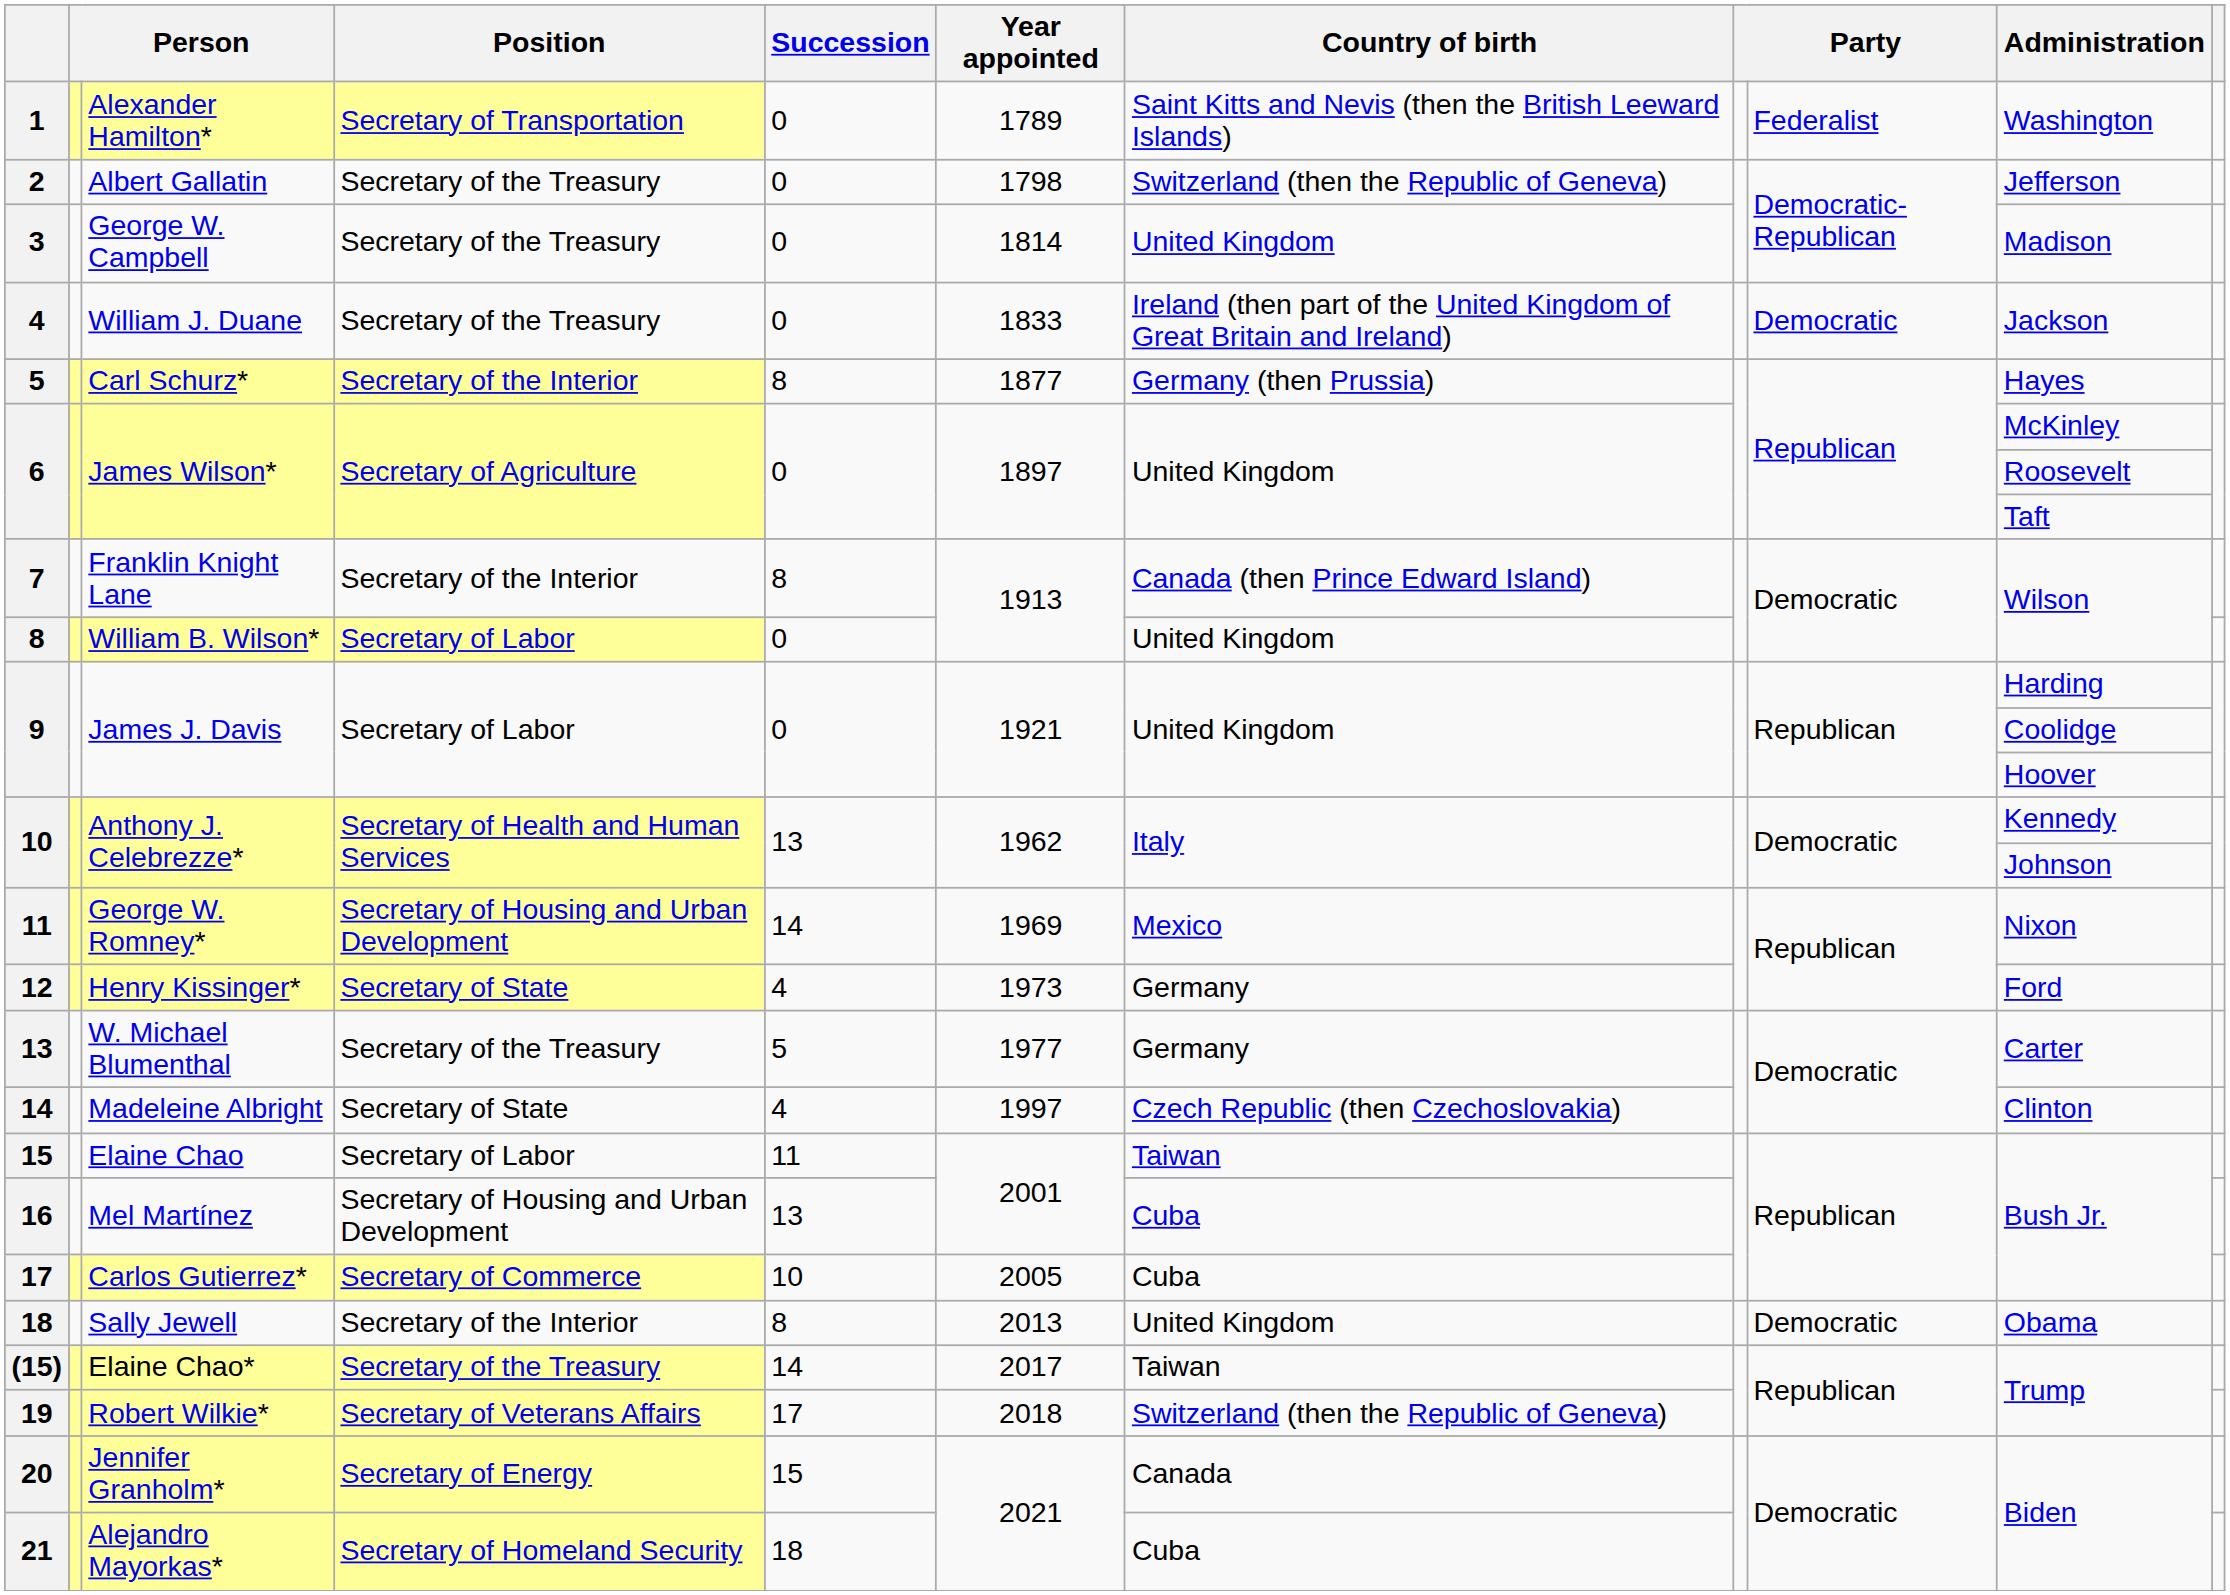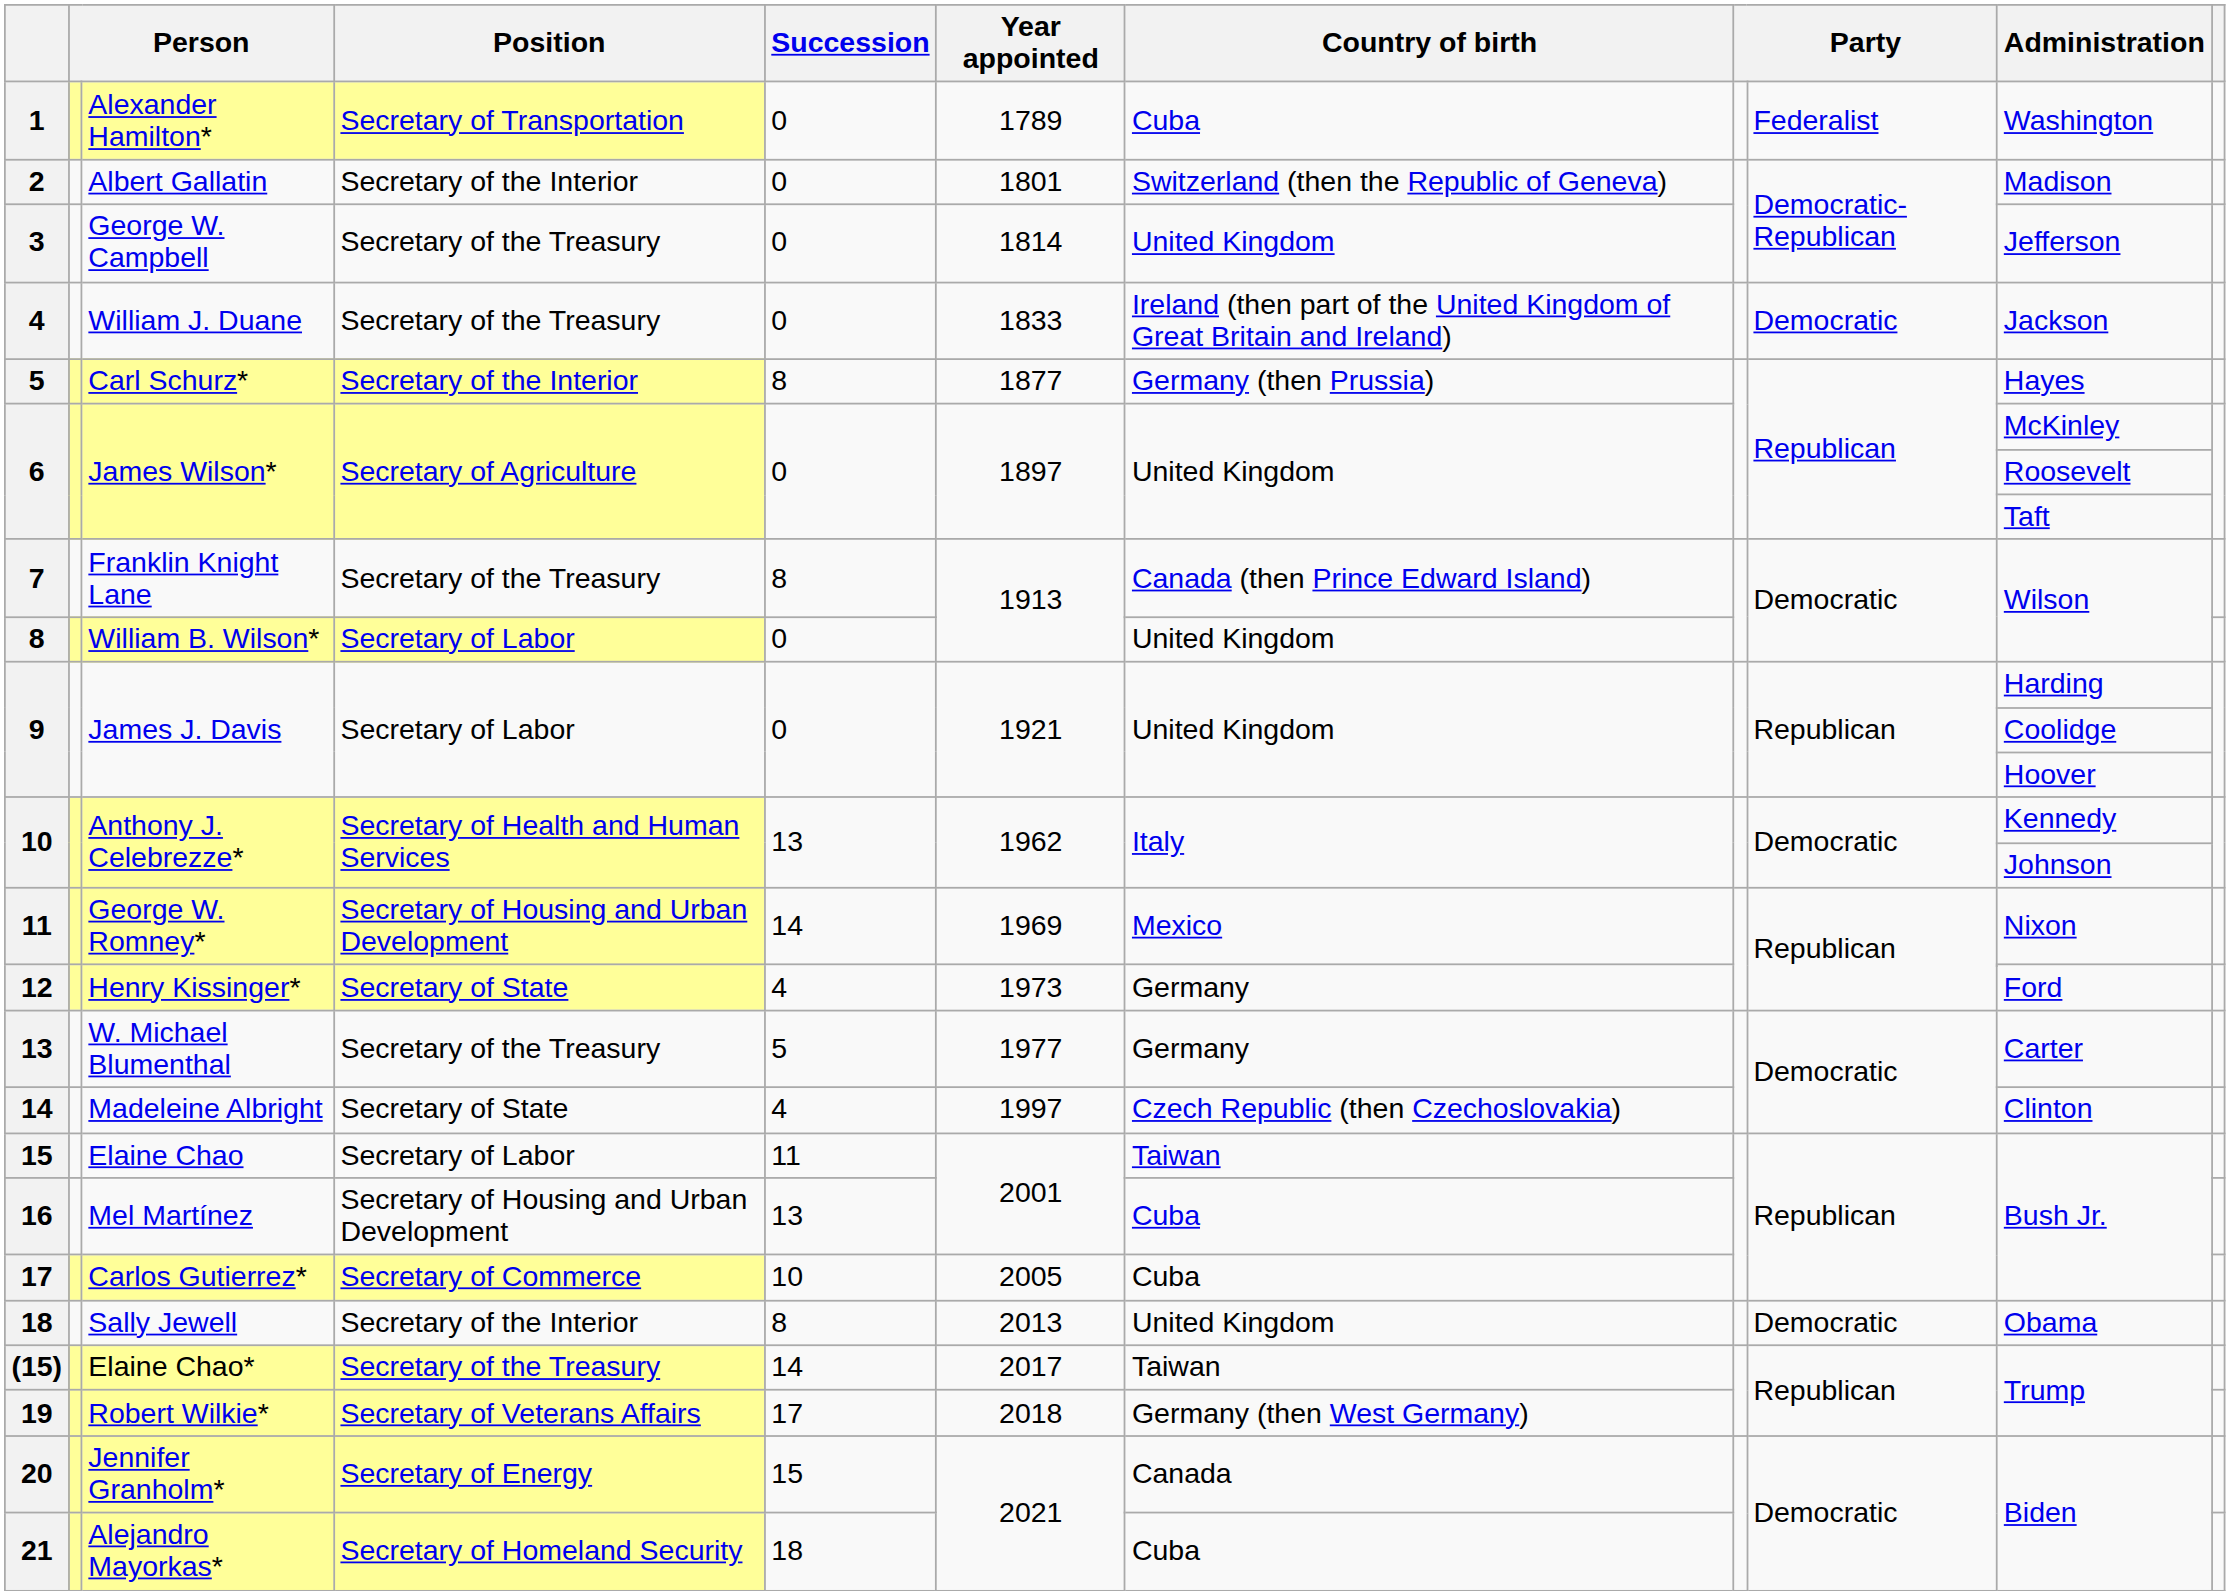1 | Country of birth: Saint Kitts and Nevis (then the British Leeward Islands) -> Cuba
2 | Position: Secretary of the Treasury -> Secretary of the Interior
2 | Year appointed: 1798 -> 1801
2 | Administration: Jefferson -> Madison
3 | Administration: Madison -> Jefferson
7 | Position: Secretary of the Interior -> Secretary of the Treasury
19 | Country of birth: Switzerland (then the Republic of Geneva) -> Germany (then West Germany)
